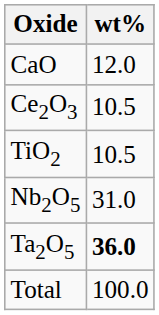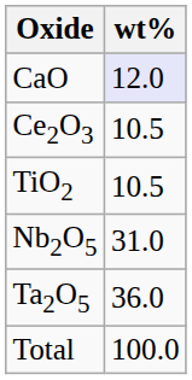CaO | wt%: no background -> lavender background
Ta2O5 | wt%: bold -> normal
